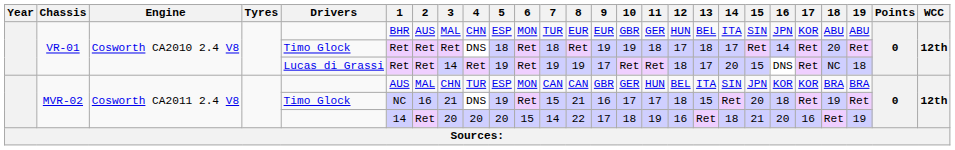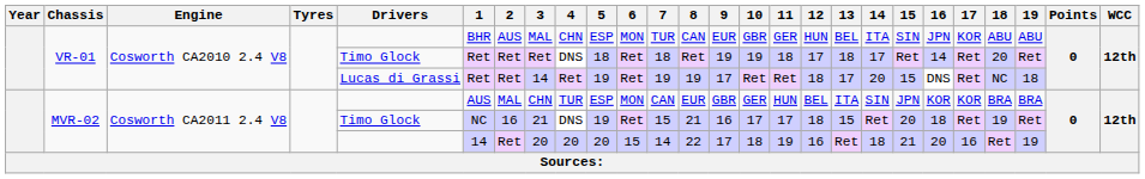row 2 | 8: EUR -> CAN
row 5 | 8: CAN -> EUR
